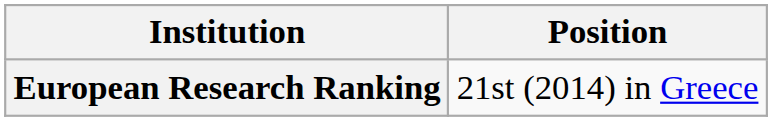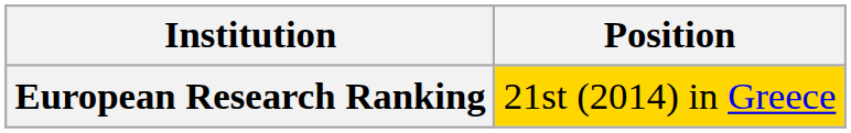European Research Ranking | Position: no background -> gold background
